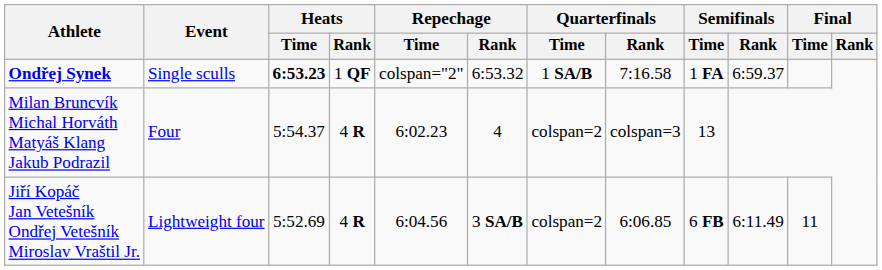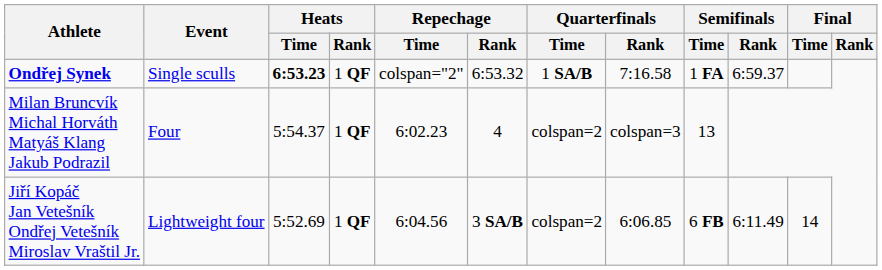Milan Bruncvík Michal Horváth Matyáš Klang Jakub Podrazil | Heats / Rank: 4 R -> 1 QF
Jiří Kopáč Jan Vetešník Ondřej Vetešník Miroslav Vraštil Jr. | Heats / Rank: 4 R -> 1 QF
Jiří Kopáč Jan Vetešník Ondřej Vetešník Miroslav Vraštil Jr. | Final / Time: 11 -> 14
